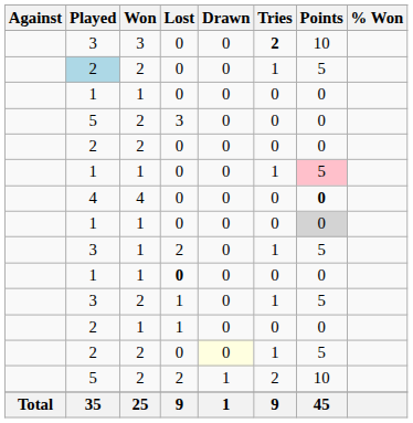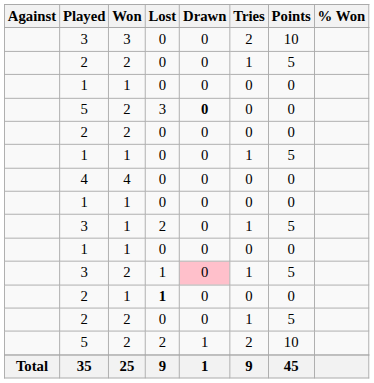row 2 | Tries: bold -> normal
row 3 | Played: lightblue background -> no background
row 5 | Drawn: normal -> bold
row 7 | Points: pink background -> no background
row 8 | Points: bold -> normal
row 9 | Points: lightgrey background -> no background
row 11 | Lost: bold -> normal
row 12 | Drawn: no background -> pink background
row 13 | Lost: normal -> bold
row 14 | Drawn: lightyellow background -> no background
